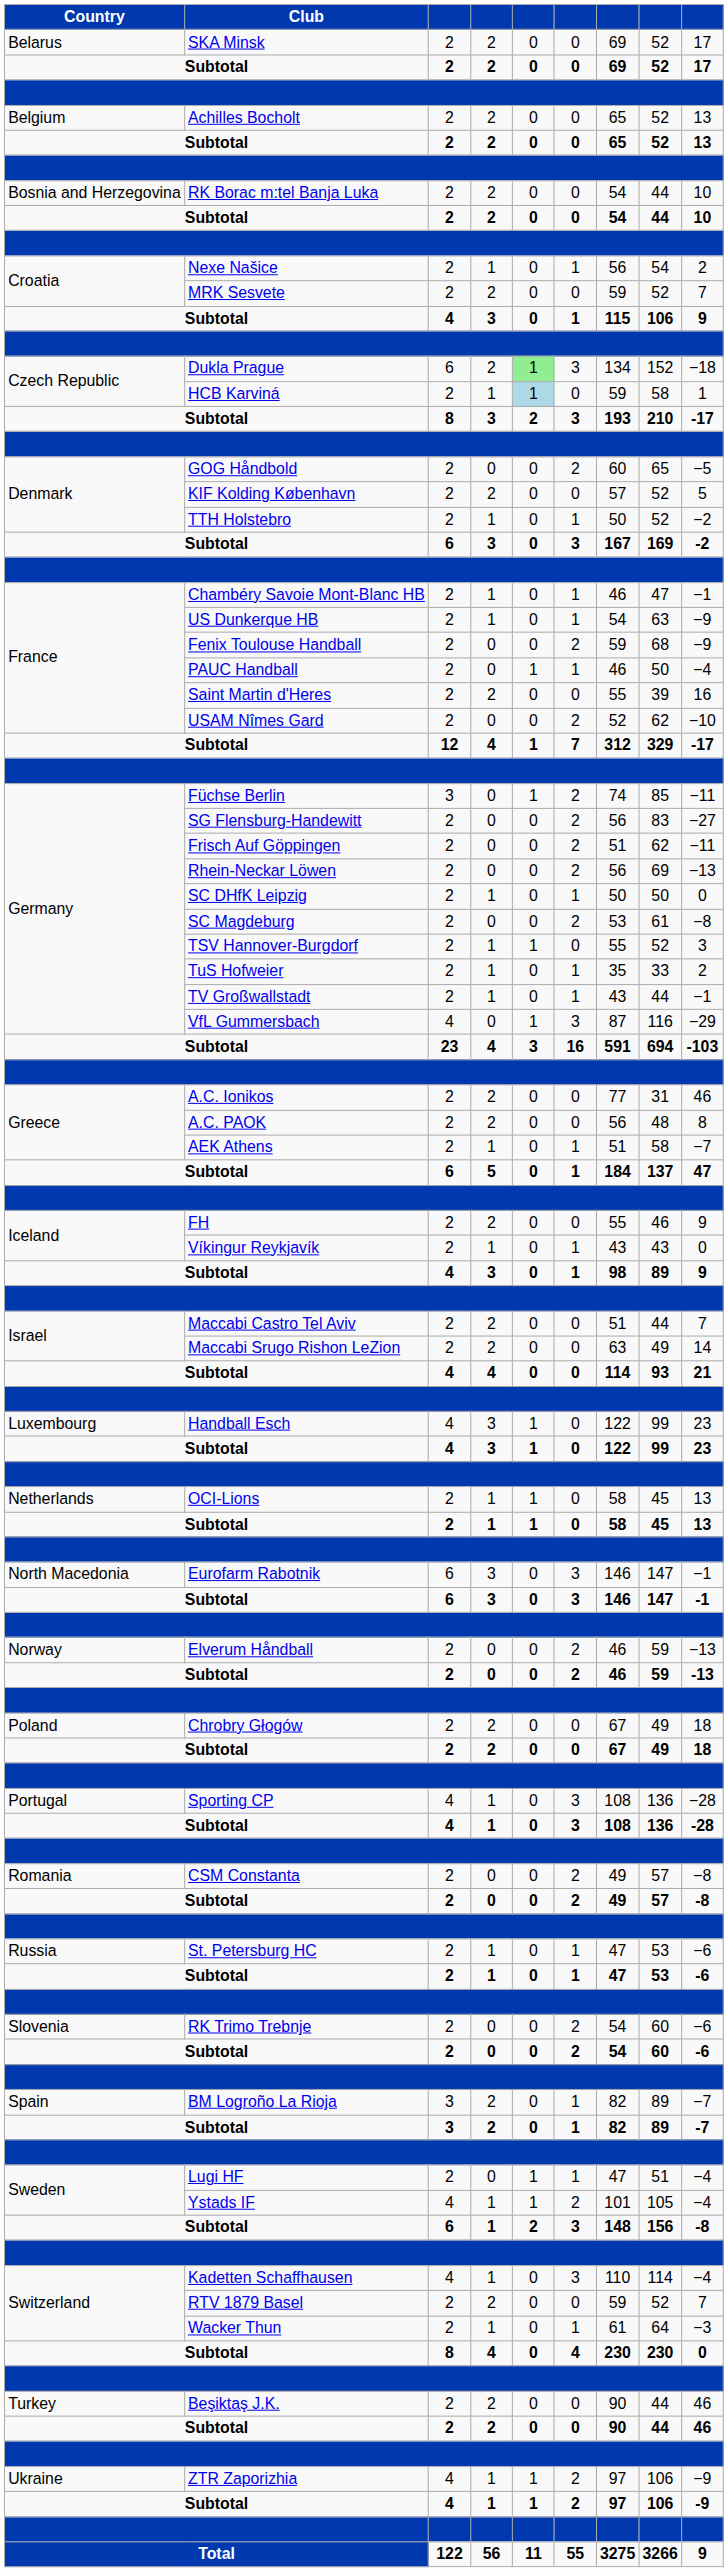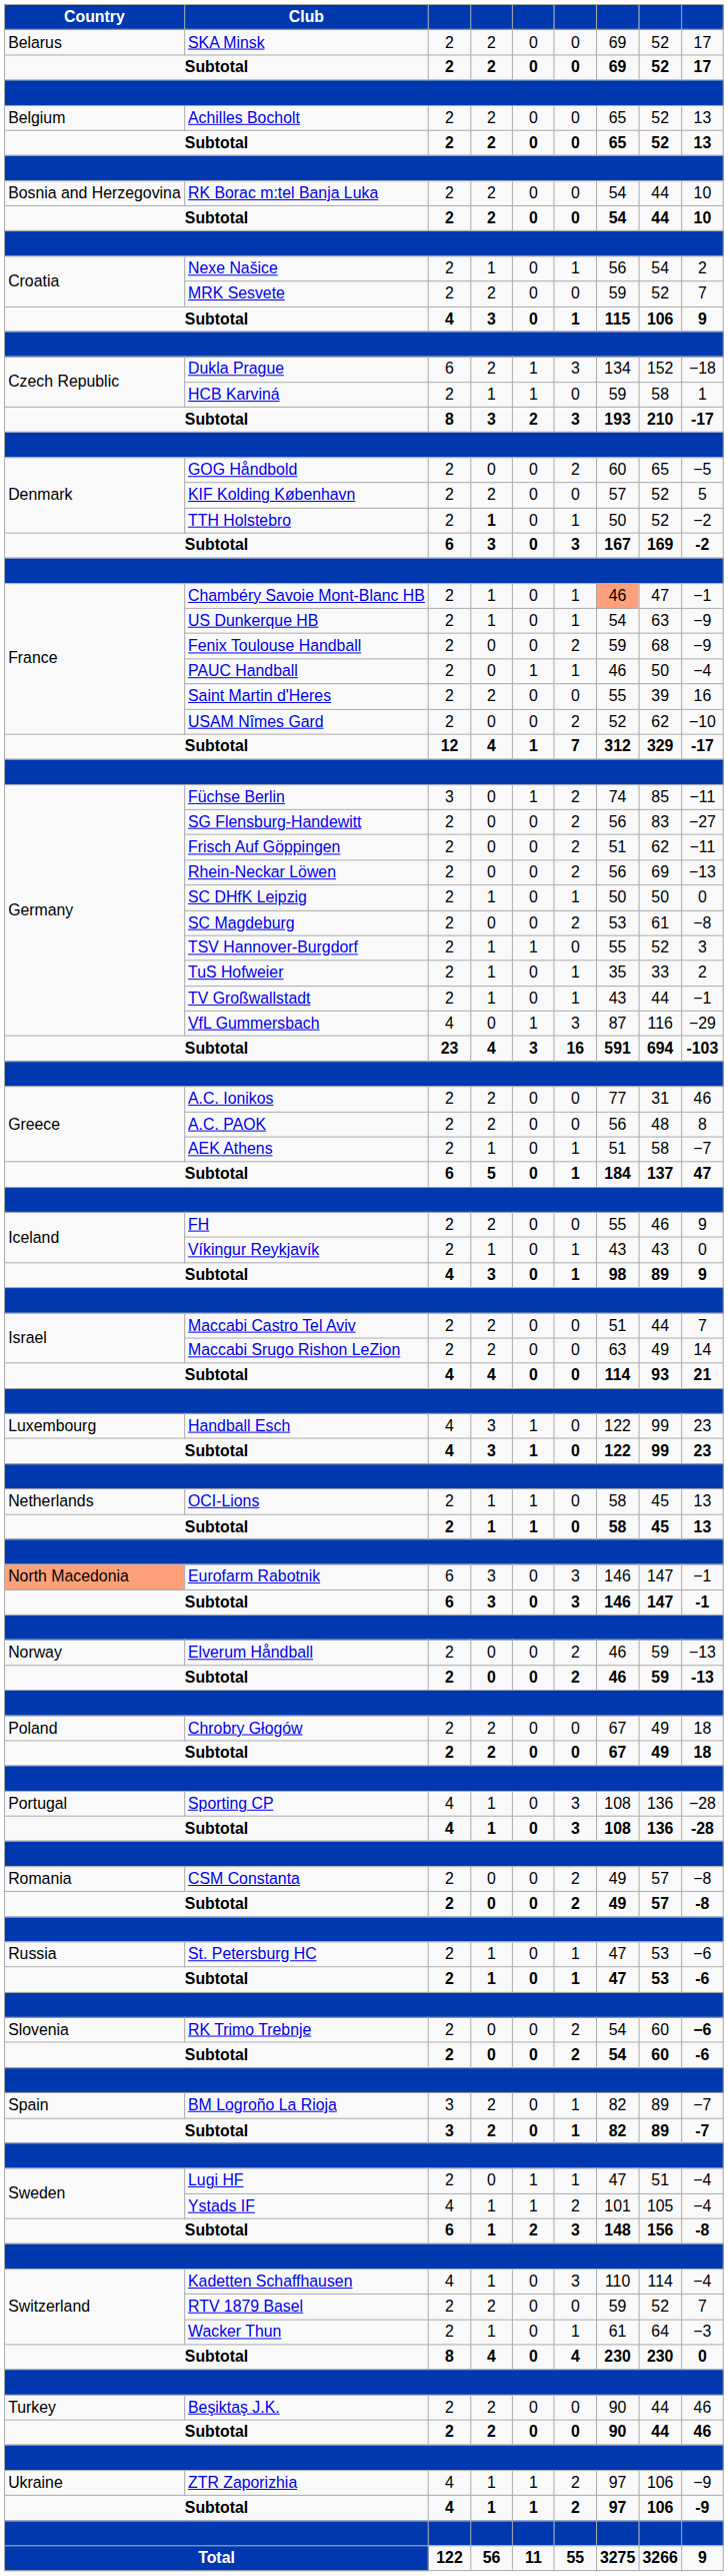Dukla Prague | column 5: lightgreen background -> no background
HCB Karviná | column 5: lightblue background -> no background
TTH Holstebro | column 4: normal -> bold
Chambéry Savoie Mont-Blanc HB | column 7: no background -> lightsalmon background
Eurofarm Rabotnik | Country: no background -> lightsalmon background
RK Trimo Trebnje | column 9: normal -> bold
